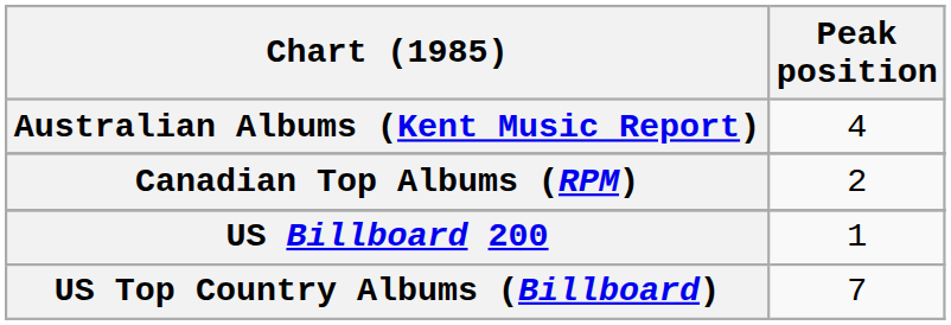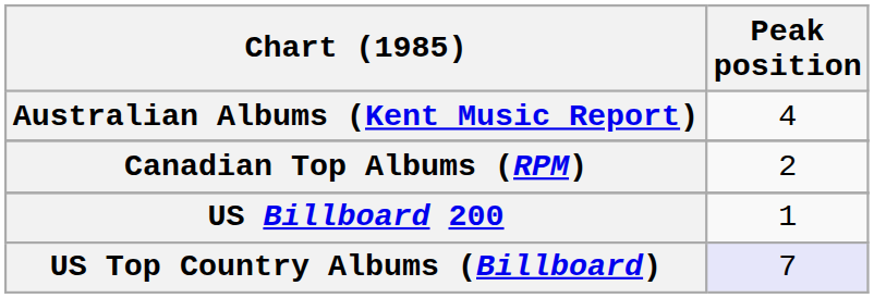US Top Country Albums (Billboard) | Peak position: no background -> lavender background
